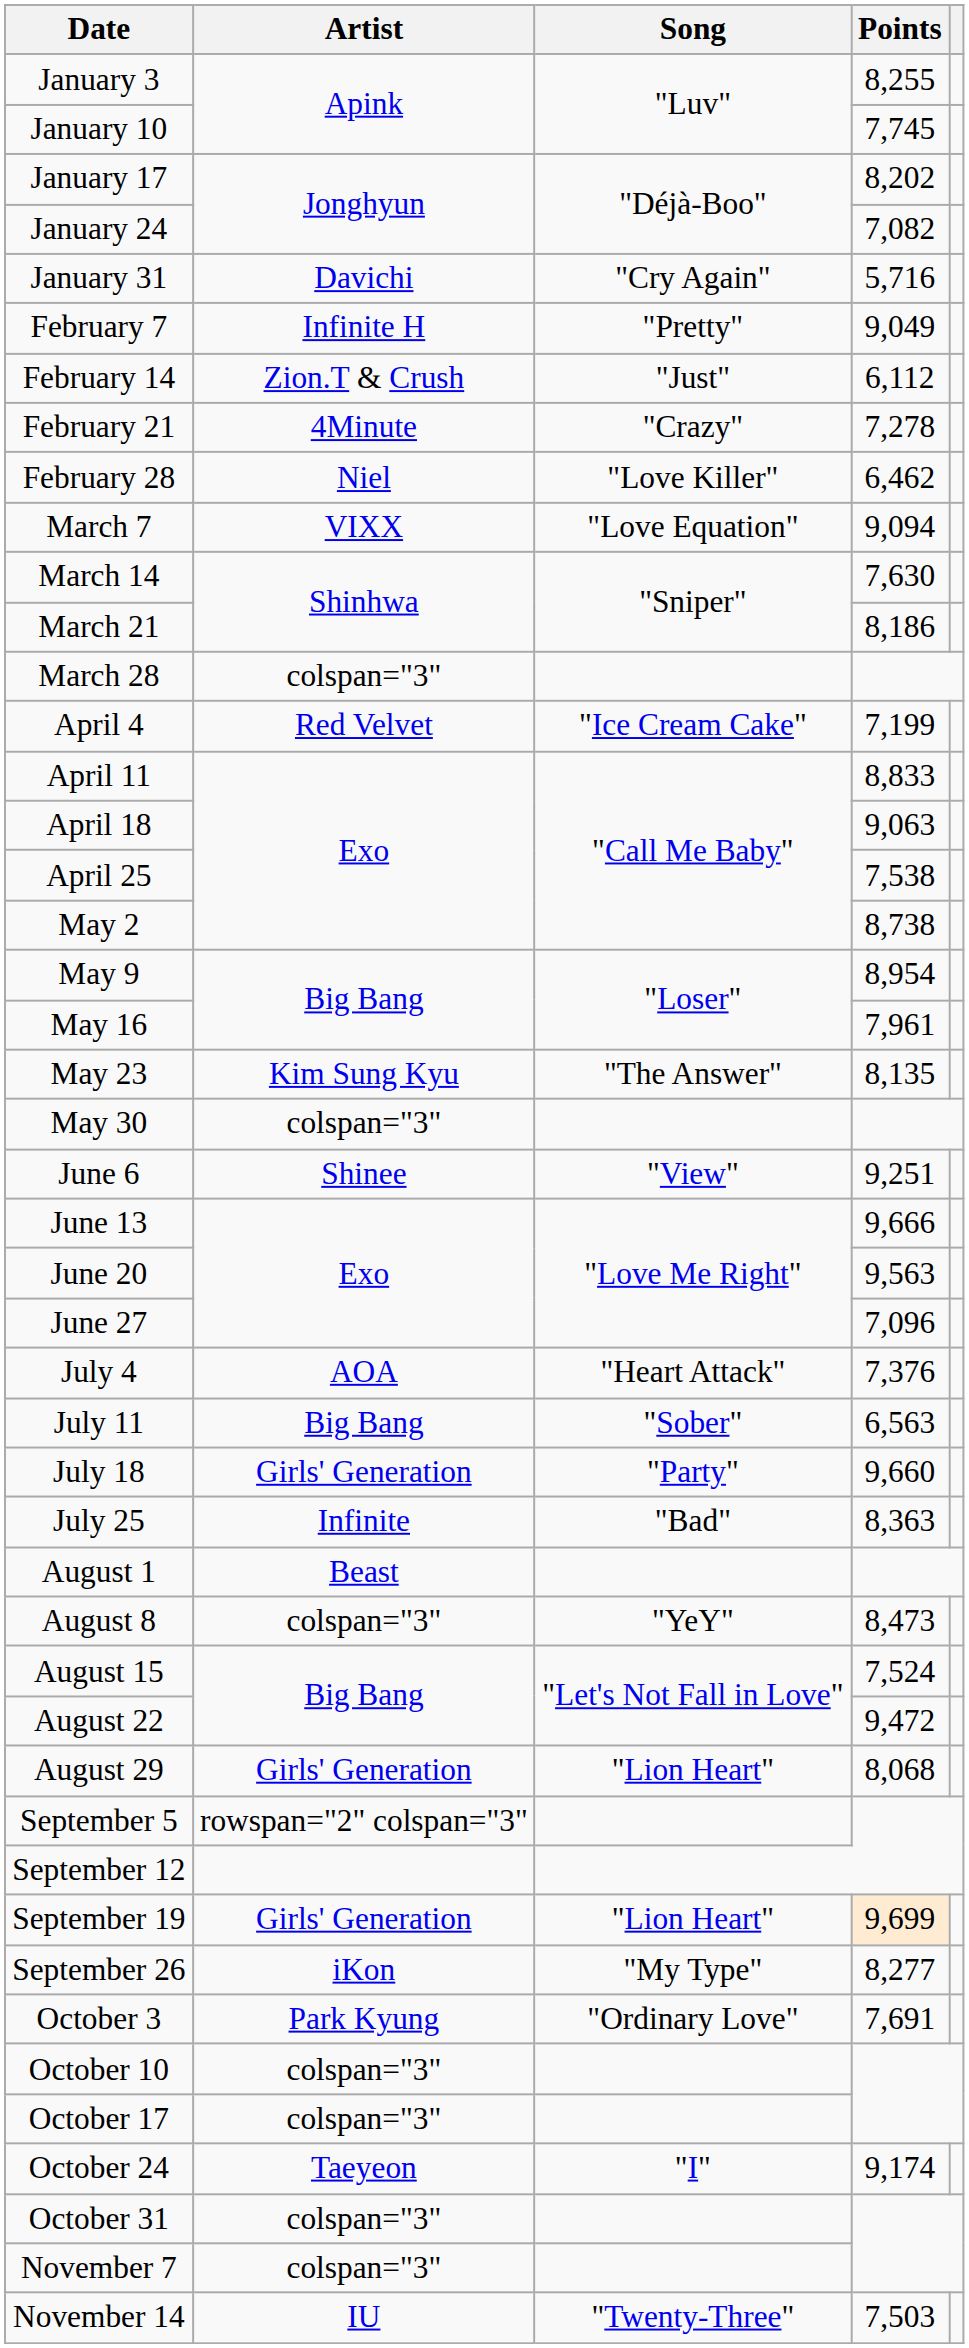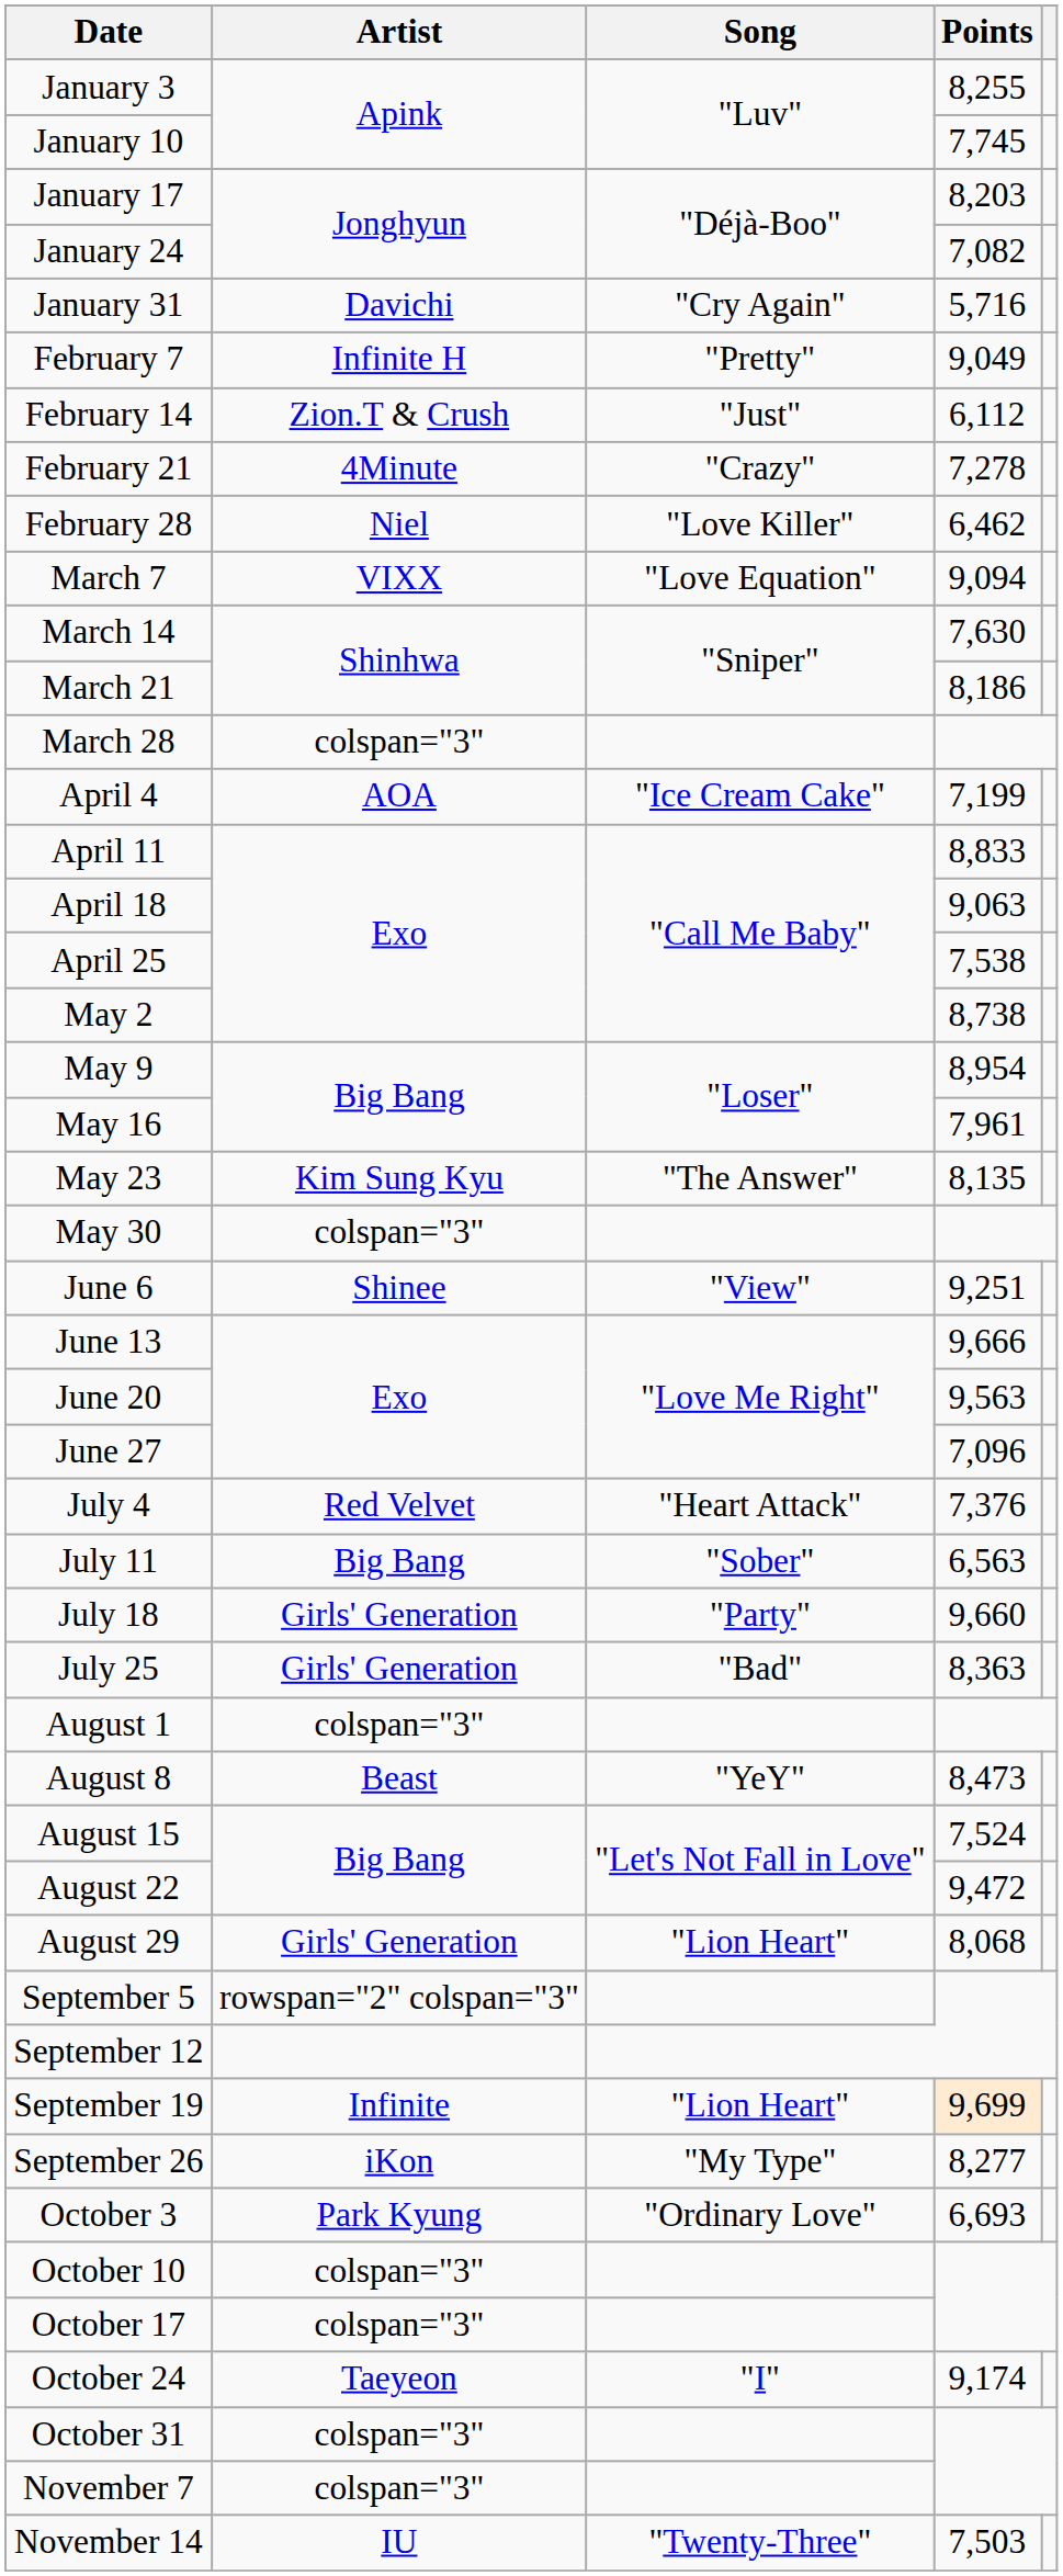January 17 | Points: 8,202 -> 8,203
April 4 | Artist: Red Velvet -> AOA
July 4 | Artist: AOA -> Red Velvet
July 25 | Artist: Infinite -> Girls' Generation
August 1 | Artist: Beast -> colspan="3"
August 8 | Artist: colspan="3" -> Beast
September 19 | Artist: Girls' Generation -> Infinite
October 3 | Points: 7,691 -> 6,693
